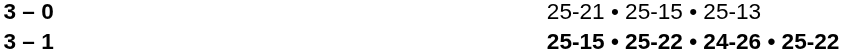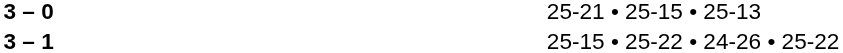3 – 1 | column 2: bold -> normal
